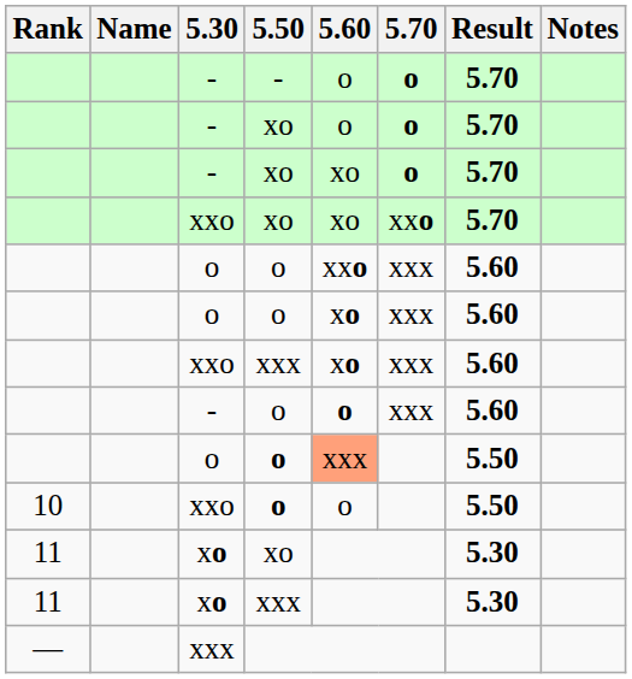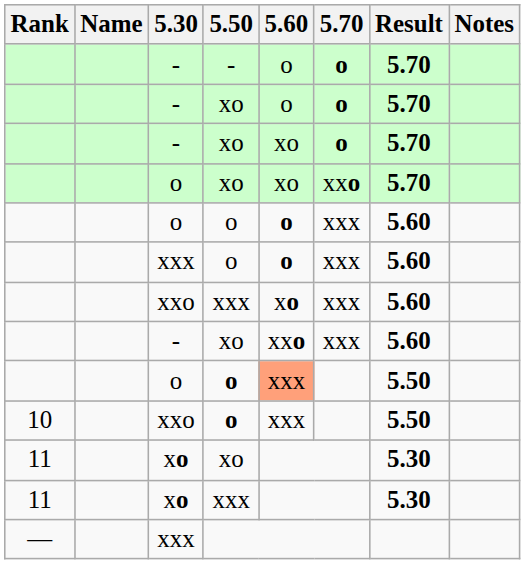row 5 | 5.30: xxo -> o
row 6 | 5.60: xxo -> o
row 7 | 5.30: o -> xxx
row 7 | 5.60: xo -> o
row 9 | 5.50: o -> xo
row 9 | 5.60: o -> xxo
row 11 | 5.60: o -> xxx
